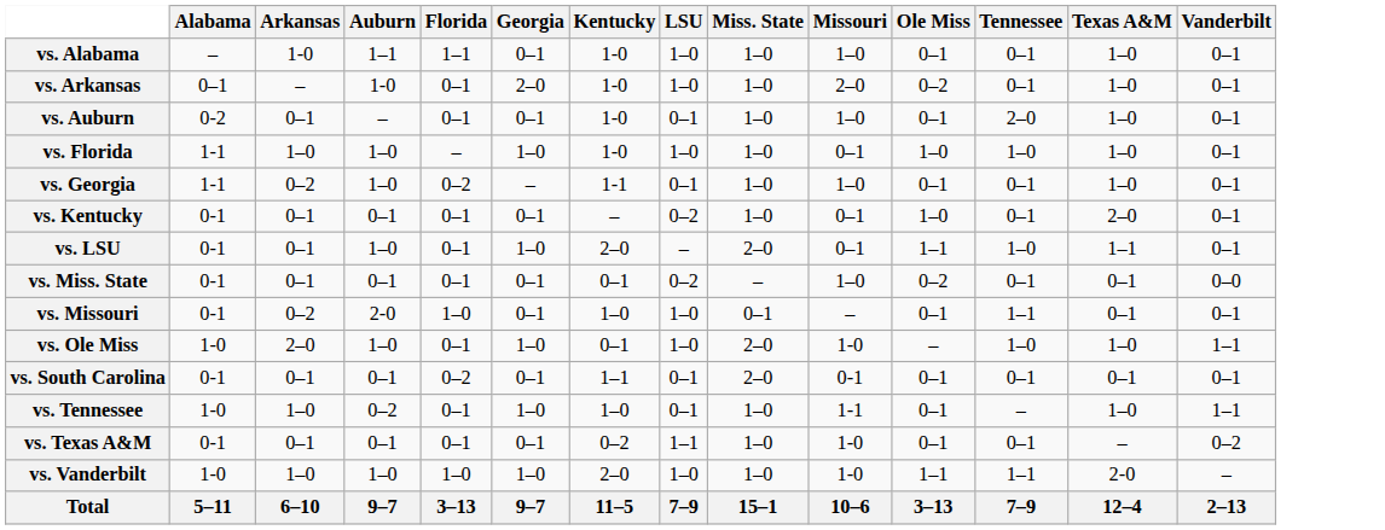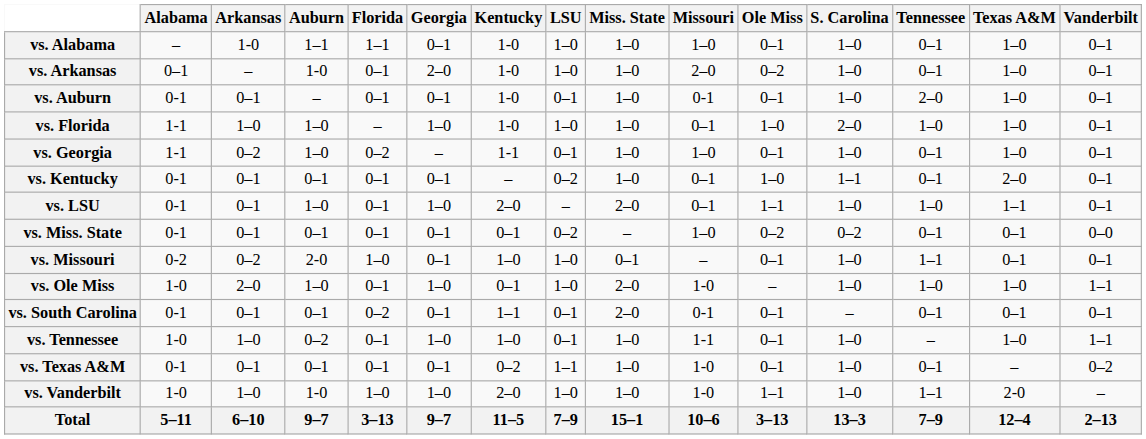+ column: S. Carolina | 1–0 | 1–0 | 1–0 | 2–0 | 1–0 | 1–1 | 1–0 | 0–2 | 1–0 | 1–0 | – | 1–0 | 1–0 | 1–0 | 13–3
vs. Auburn | Alabama: 0-2 -> 0-1
vs. Auburn | Missouri: 1–0 -> 0-1
vs. Missouri | Alabama: 0-1 -> 0-2
vs. Vanderbilt | Auburn: 1–0 -> 1-0
